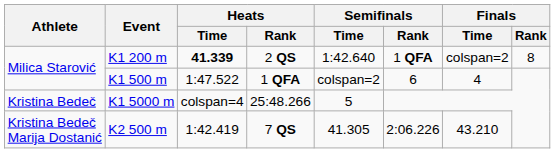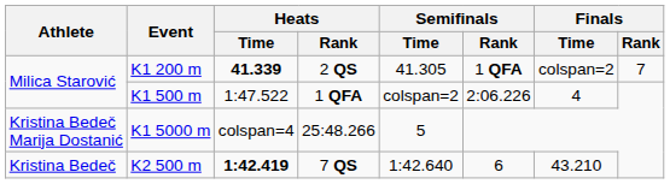K1 200 m | Semifinals / Time: 1:42.640 -> 41.305
K1 200 m | Finals / Rank: 8 -> 7
K1 500 m | Semifinals / Rank: 6 -> 2:06.226
K1 5000 m | Athlete: Kristina Bedeč -> Kristina Bedeč Marija Dostanić
K2 500 m | Athlete: Kristina Bedeč Marija Dostanić -> Kristina Bedeč
K2 500 m | Heats / Time: normal -> bold
K2 500 m | Semifinals / Time: 41.305 -> 1:42.640
K2 500 m | Semifinals / Rank: 2:06.226 -> 6
